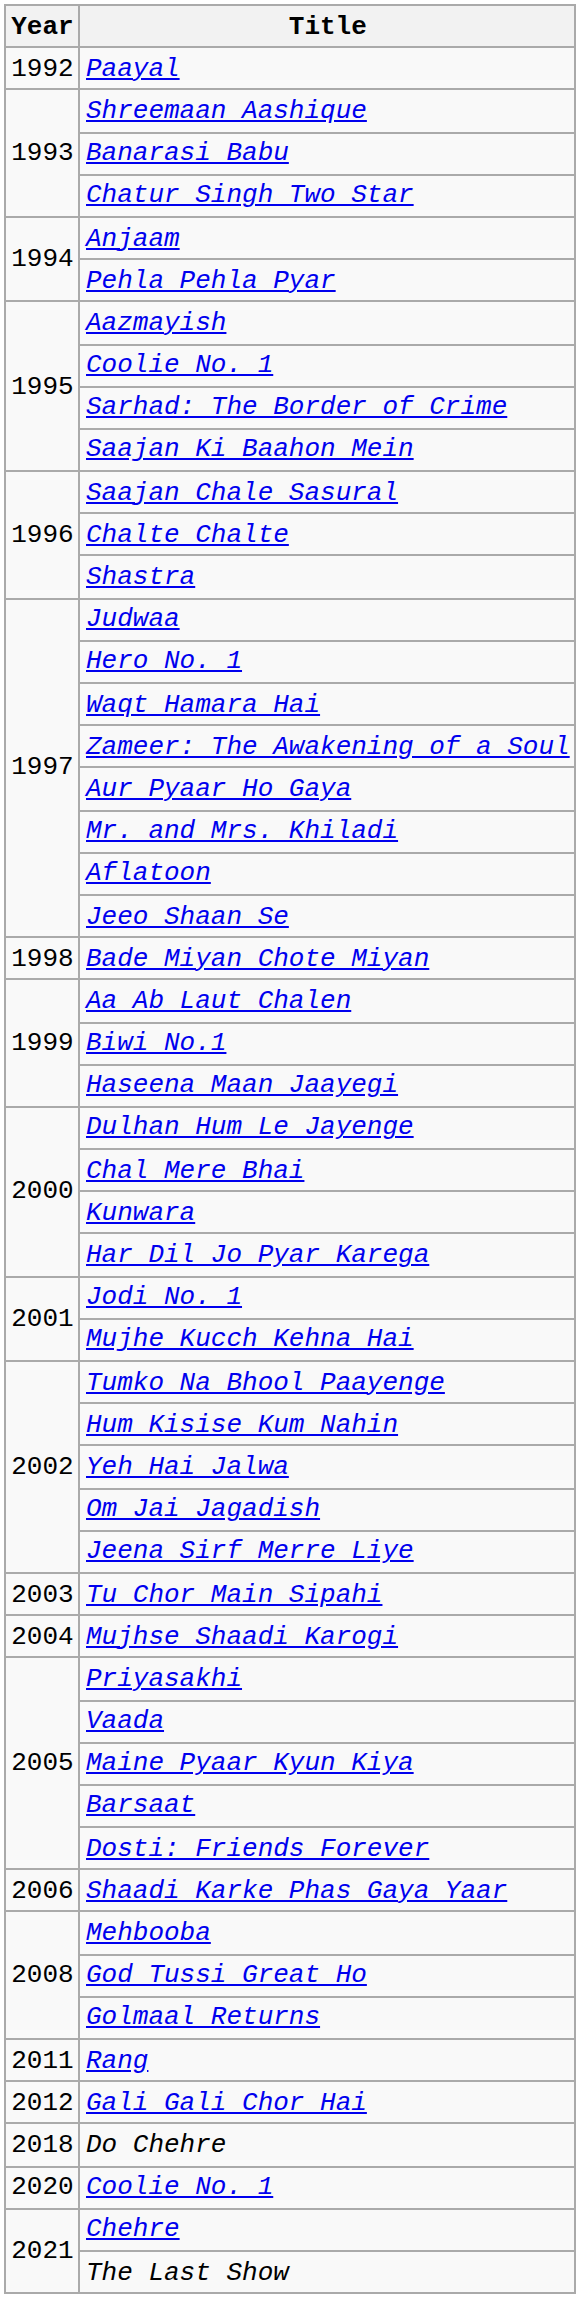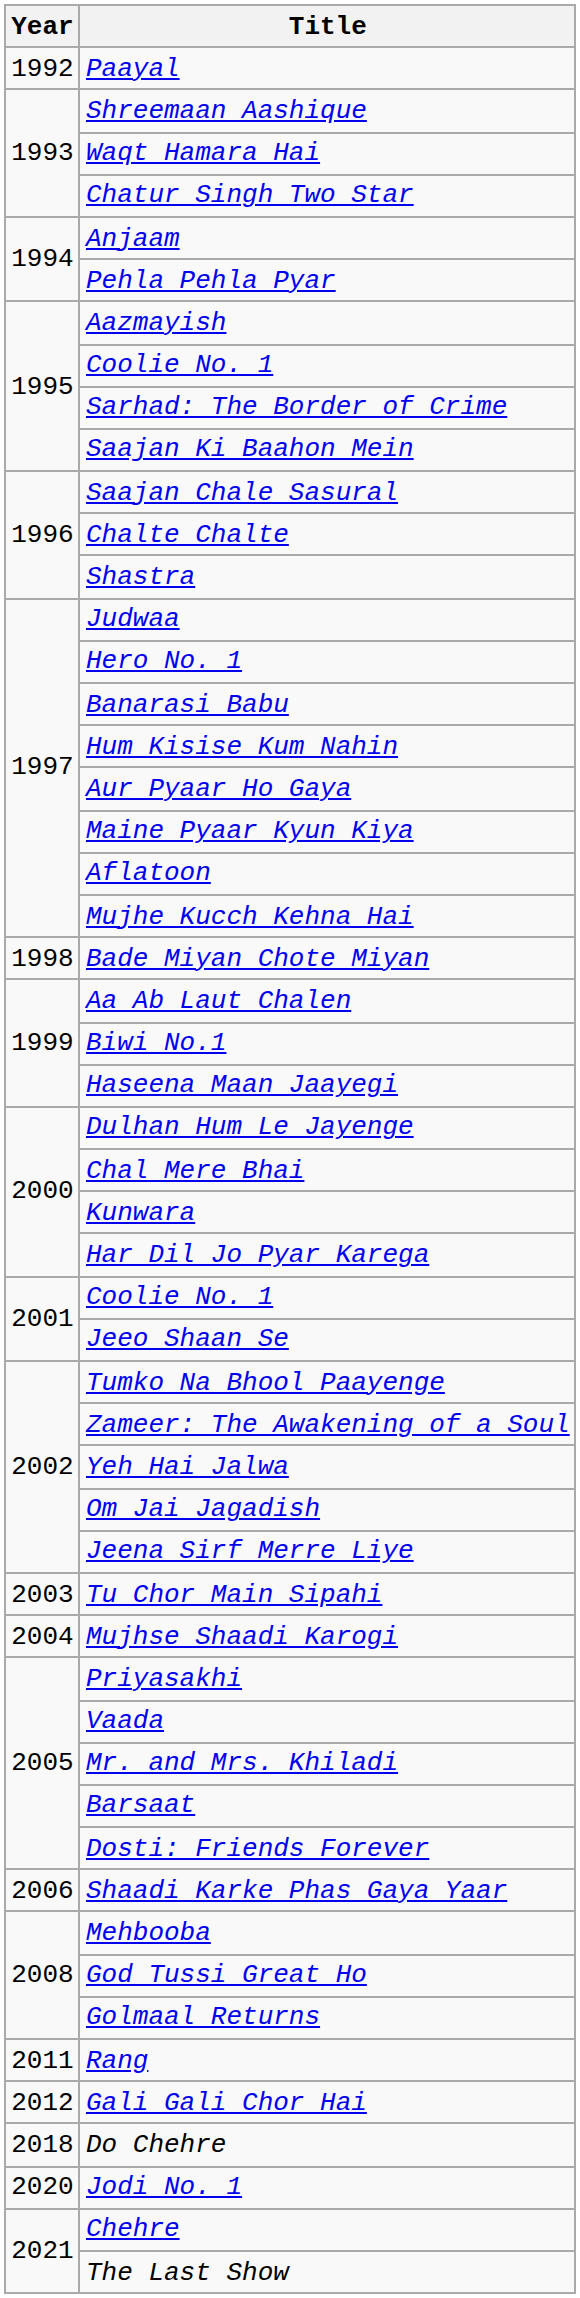row 4 | Title: Banarasi Babu -> Waqt Hamara Hai
row 17 | Title: Waqt Hamara Hai -> Banarasi Babu
row 18 | Title: Zameer: The Awakening of a Soul -> Hum Kisise Kum Nahin
row 20 | Title: Mr. and Mrs. Khiladi -> Maine Pyaar Kyun Kiya
row 22 | Title: Jeeo Shaan Se -> Mujhe Kucch Kehna Hai
row 31 | Title: Jodi No. 1 -> Coolie No. 1
row 32 | Title: Mujhe Kucch Kehna Hai -> Jeeo Shaan Se
row 34 | Title: Hum Kisise Kum Nahin -> Zameer: The Awakening of a Soul
row 42 | Title: Maine Pyaar Kyun Kiya -> Mr. and Mrs. Khiladi
row 52 | Title: Coolie No. 1 -> Jodi No. 1
